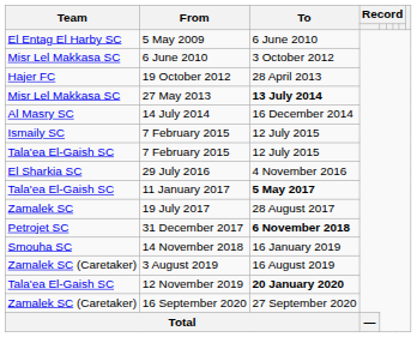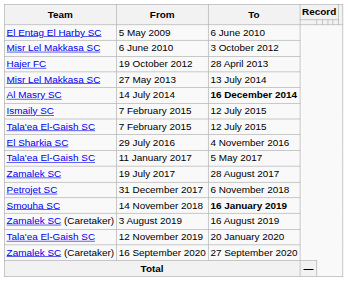27 May 2013 | To: bold -> normal
14 July 2014 | To: normal -> bold
11 January 2017 | To: bold -> normal
31 December 2017 | To: bold -> normal
14 November 2018 | To: normal -> bold
12 November 2019 | To: bold -> normal
